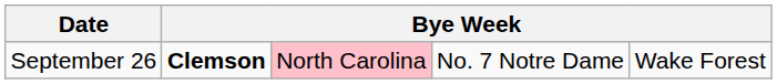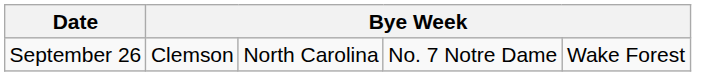September 26 | column 2: bold -> normal
September 26 | column 3: pink background -> no background
